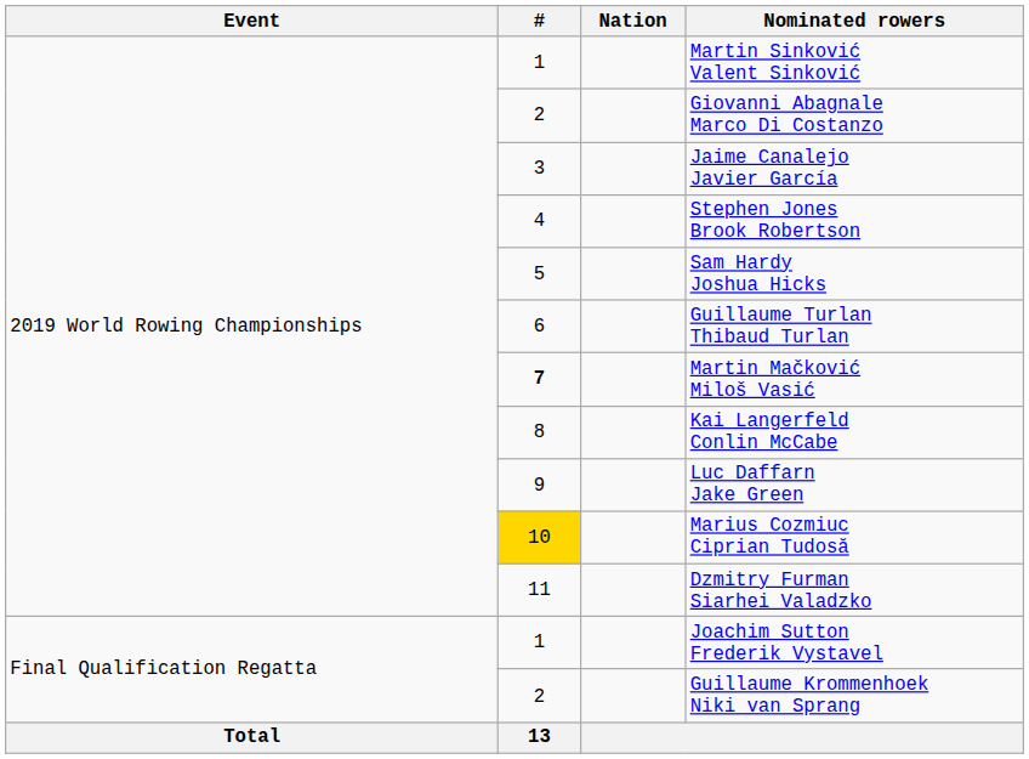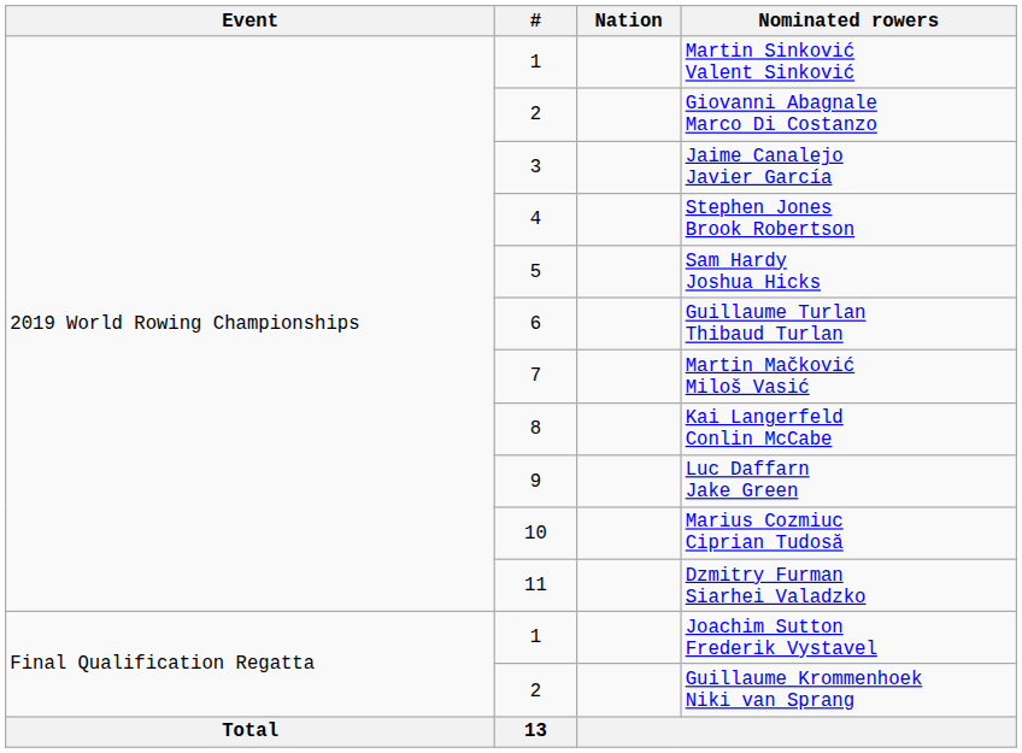Martin Mačković Miloš Vasić | #: bold -> normal
Marius Cozmiuc Ciprian Tudosă | #: gold background -> no background
